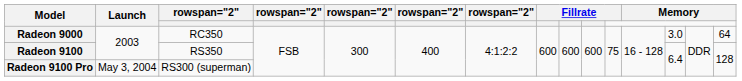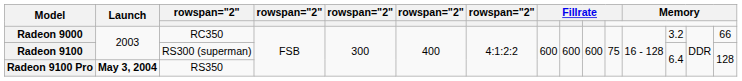Radeon 9000 | column 13: 3.0 -> 3.2
Radeon 9000 | column 15: 64 -> 66
Radeon 9100 | column 3: RS350 -> RS300 (superman)
Radeon 9100 Pro | Launch: normal -> bold
Radeon 9100 Pro | column 3: RS300 (superman) -> RS350
